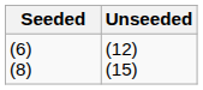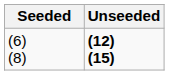(6) (8) | Unseeded: normal -> bold
